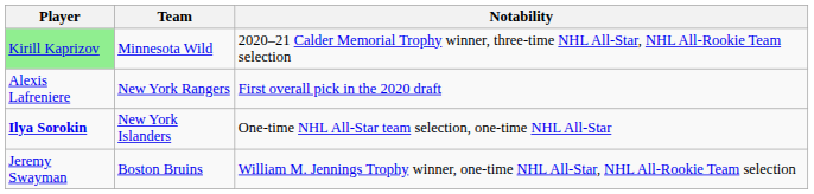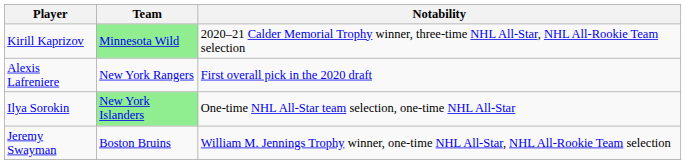row 2 | Player: lightgreen background -> no background
row 2 | Team: no background -> lightgreen background
row 4 | Player: bold -> normal
row 4 | Team: no background -> lightgreen background
